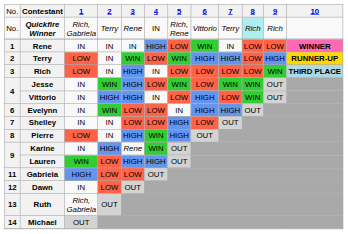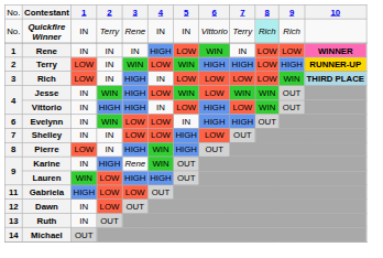Quickfire Winner | column 3: Rich, Gabriela -> IN
Quickfire Winner | column 7: Rich, Rene -> IN
Ruth | column 3: Rich, Gabriela -> IN
